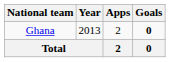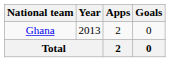Ghana | Goals: bold -> normal
